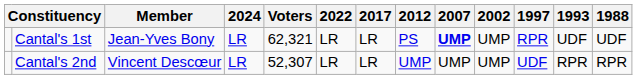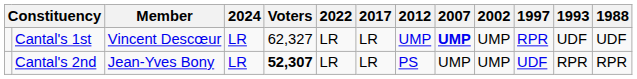Cantal's 1st | Member: Jean-Yves Bony -> Vincent Descœur
Cantal's 1st | Voters: 62,321 -> 62,327
Cantal's 1st | 2012: PS -> UMP
Cantal's 2nd | Member: Vincent Descœur -> Jean-Yves Bony
Cantal's 2nd | Voters: normal -> bold
Cantal's 2nd | 2012: UMP -> PS
